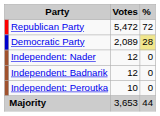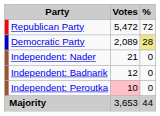Independent: Nader | Votes: 12 -> 21
Independent: Peroutka | Votes: no background -> pink background
